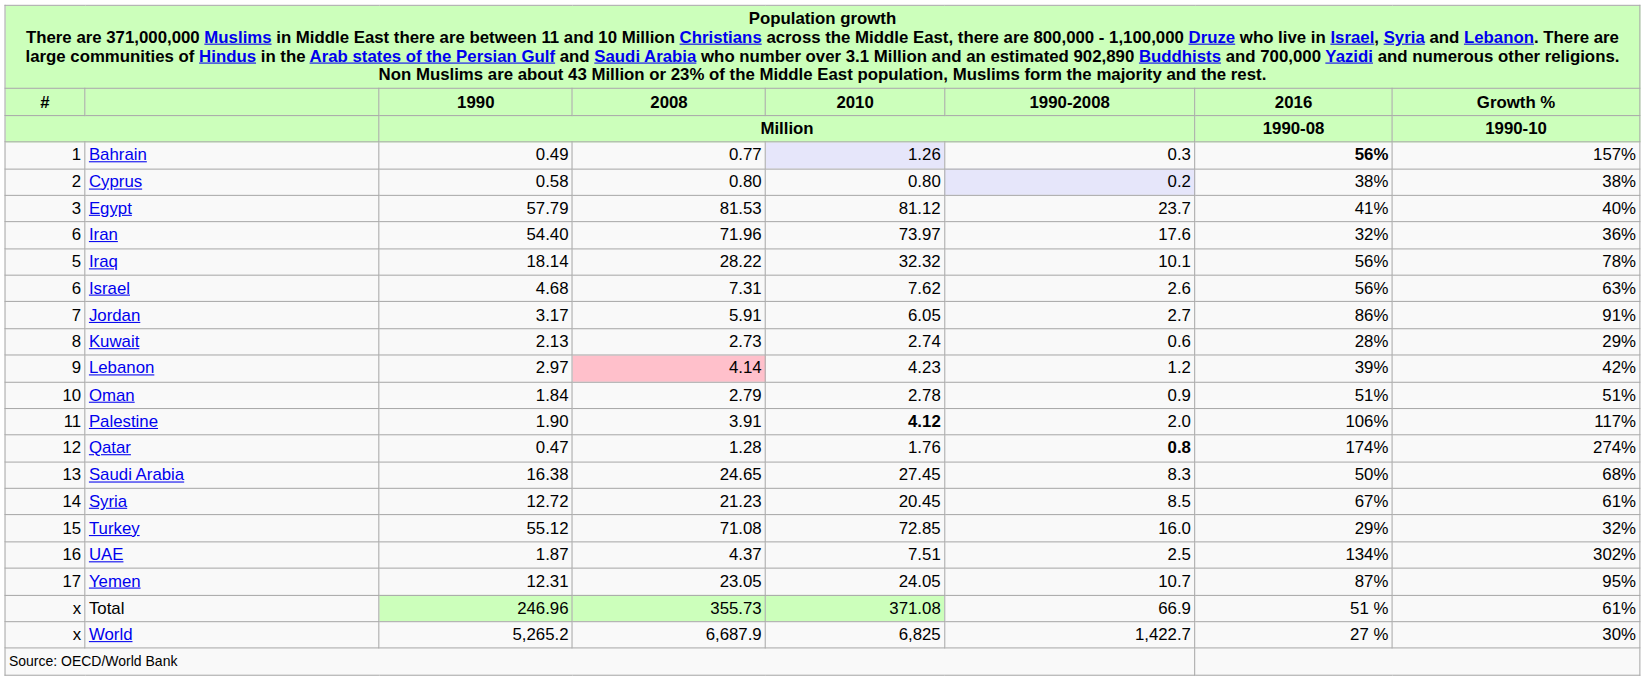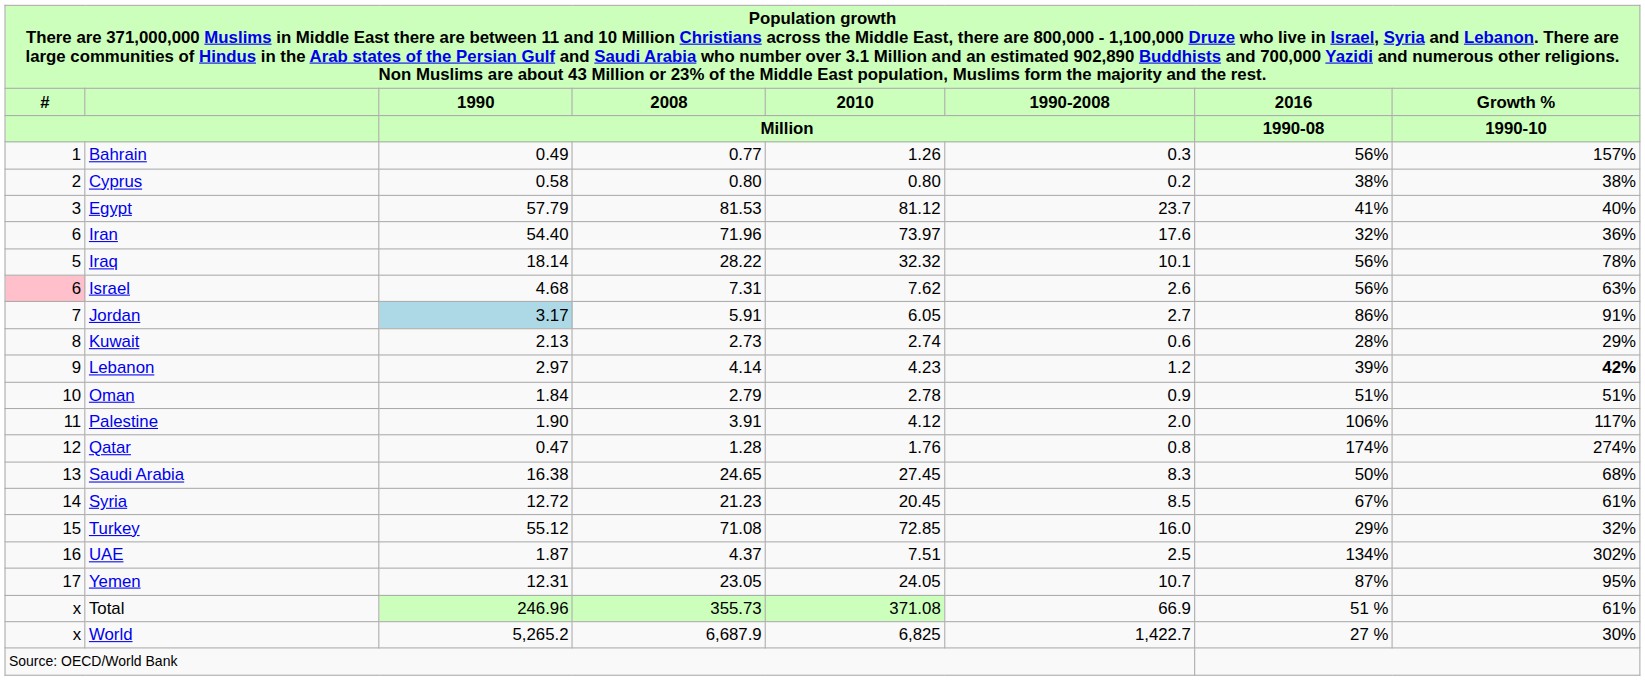Bahrain | column 5: lavender background -> no background
Bahrain | column 7: bold -> normal
Cyprus | column 6: lavender background -> no background
Israel | column 1: no background -> pink background
Jordan | column 3: no background -> lightblue background
Lebanon | column 4: pink background -> no background
Lebanon | column 8: normal -> bold
Palestine | column 5: bold -> normal
Qatar | column 6: bold -> normal
